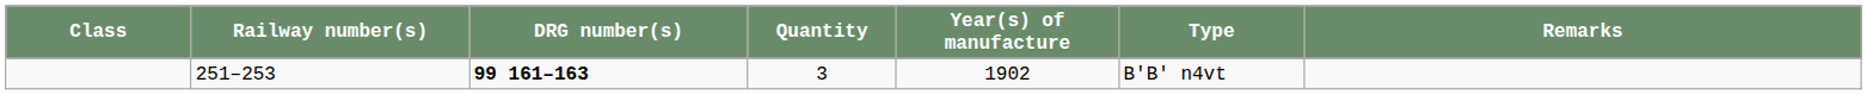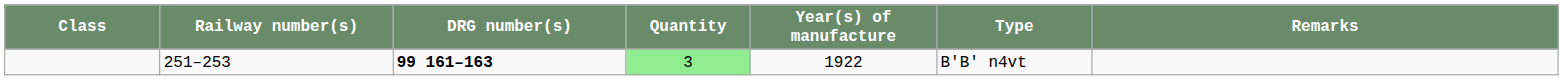row 2 | Quantity: no background -> lightgreen background
row 2 | Year(s) of manufacture: 1902 -> 1922
